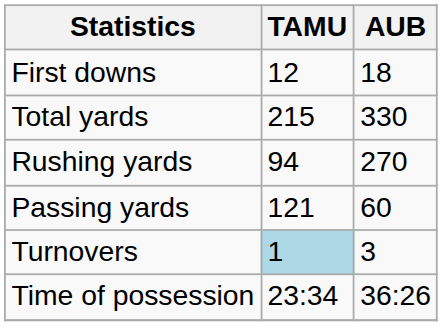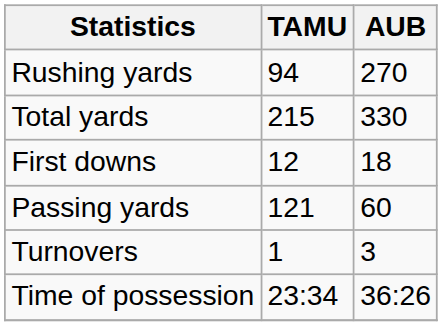rows swapped: First downs <-> Rushing yards
Turnovers | TAMU: lightblue background -> no background
